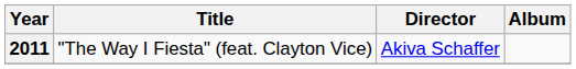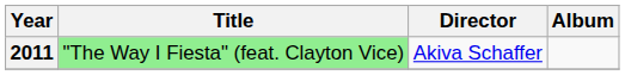2011 | Title: no background -> lightgreen background
